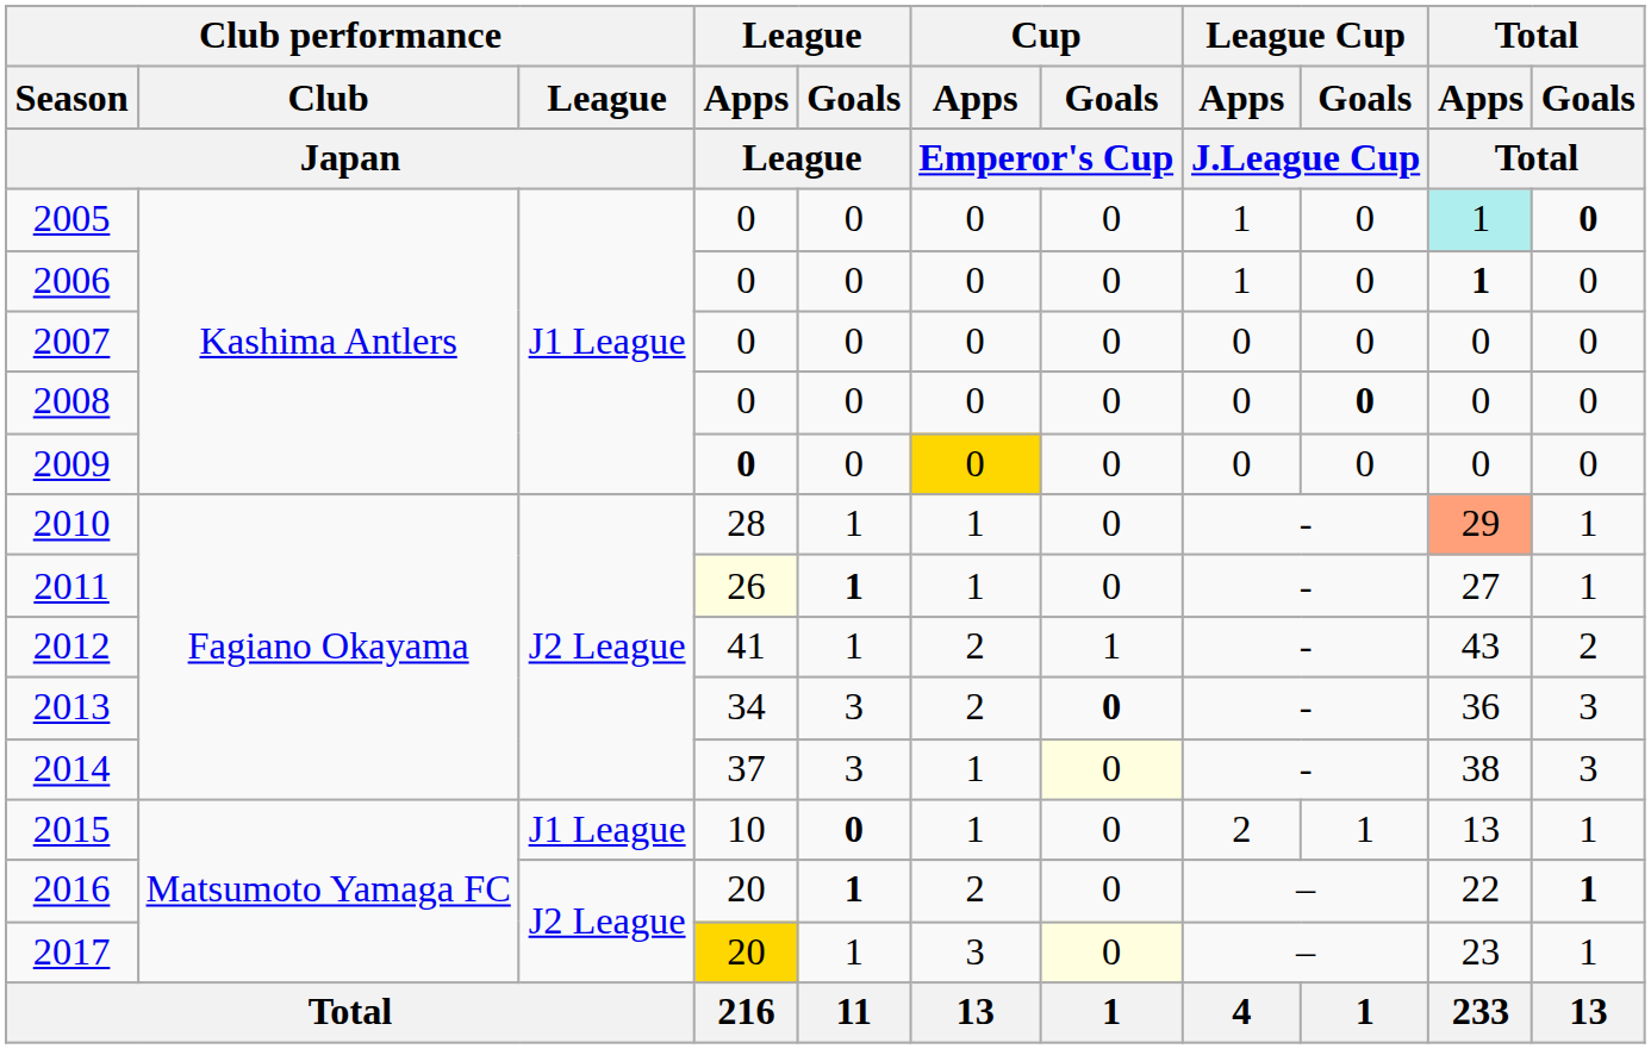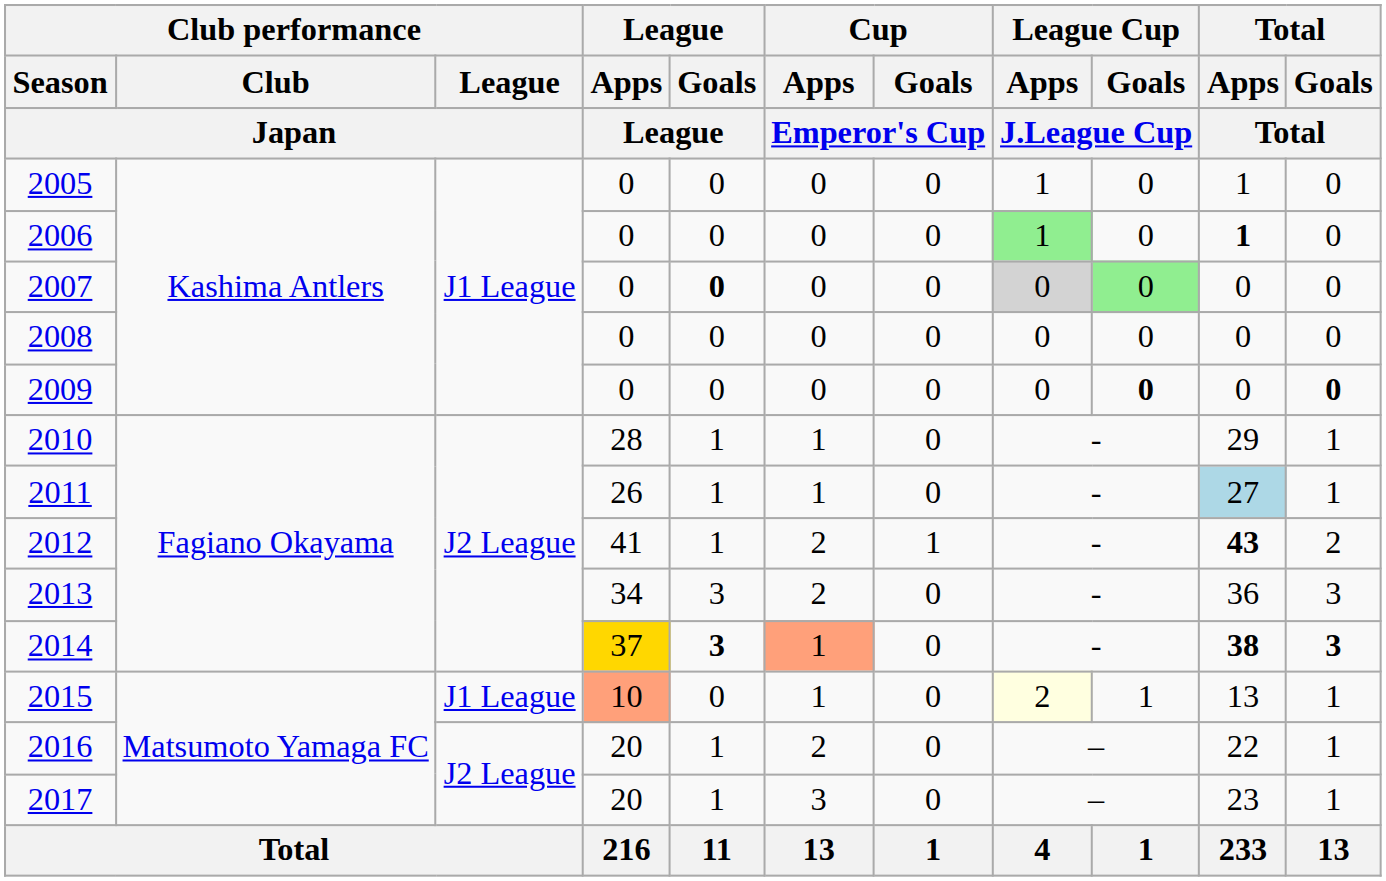2005 | Total / Apps / Total: paleturquoise background -> no background
2005 | Total / Goals / Total: bold -> normal
2006 | League Cup / Apps / J.League Cup: no background -> lightgreen background
2007 | League / Goals / League: normal -> bold
2007 | League Cup / Apps / J.League Cup: no background -> lightgrey background
2007 | League Cup / Goals / J.League Cup: no background -> lightgreen background
2008 | League Cup / Goals / J.League Cup: bold -> normal
2009 | League / Apps / League: bold -> normal
2009 | Cup / Apps / Emperor's Cup: gold background -> no background
2009 | League Cup / Goals / J.League Cup: normal -> bold
2009 | Total / Goals / Total: normal -> bold
2010 | Total / Apps / Total: lightsalmon background -> no background
2011 | League / Apps / League: lightyellow background -> no background
2011 | League / Goals / League: bold -> normal
2011 | Total / Apps / Total: no background -> lightblue background
2012 | Total / Apps / Total: normal -> bold
2013 | Cup / Goals / Emperor's Cup: bold -> normal
2014 | League / Apps / League: no background -> gold background
2014 | League / Goals / League: normal -> bold
2014 | Cup / Apps / Emperor's Cup: no background -> lightsalmon background
2014 | Cup / Goals / Emperor's Cup: lightyellow background -> no background
2014 | Total / Apps / Total: normal -> bold
2014 | Total / Goals / Total: normal -> bold
2015 | League / Apps / League: no background -> lightsalmon background
2015 | League / Goals / League: bold -> normal
2015 | League Cup / Apps / J.League Cup: no background -> lightyellow background
2016 | League / Goals / League: bold -> normal
2016 | Total / Goals / Total: bold -> normal
2017 | League / Apps / League: gold background -> no background
2017 | Cup / Goals / Emperor's Cup: lightyellow background -> no background
